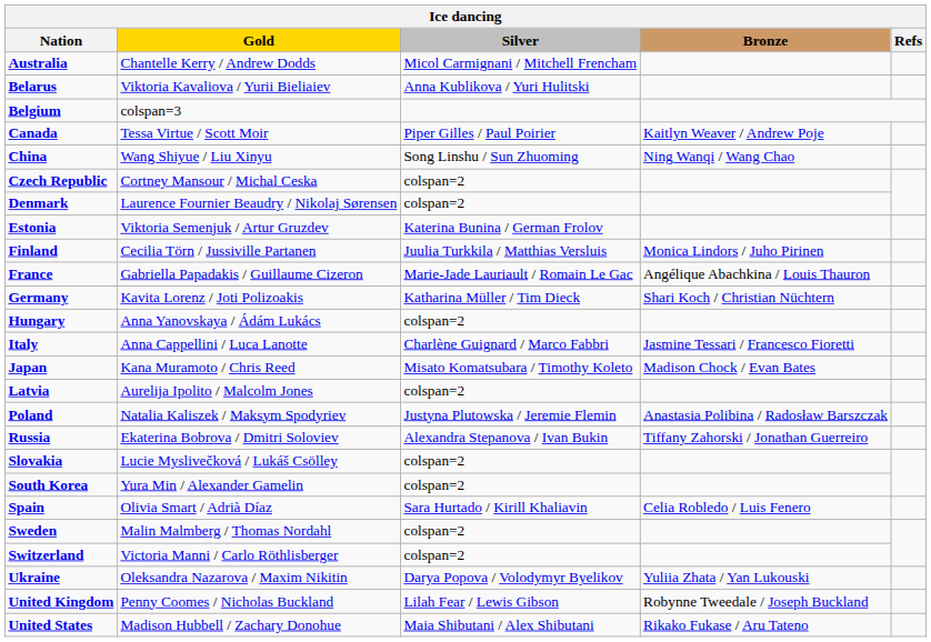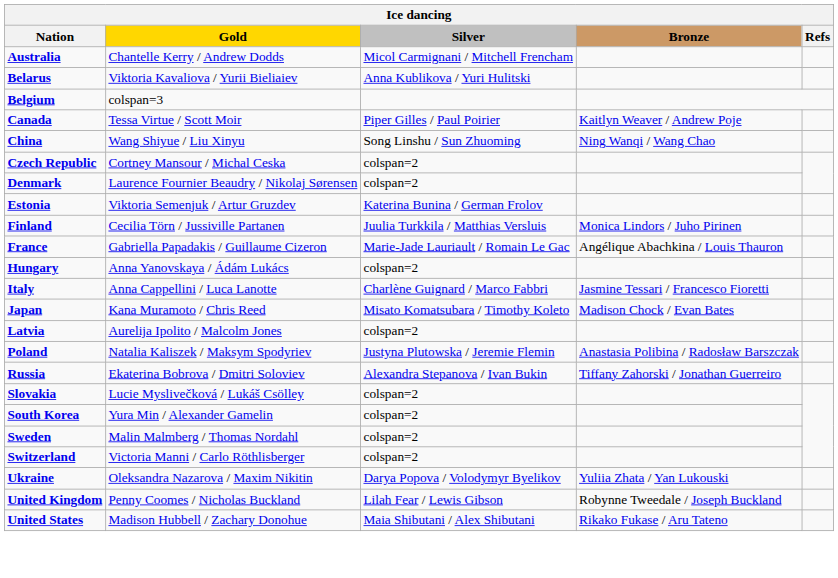- row: Germany | Kavita Lorenz / Joti Polizoakis | Katharina Müller / Tim Dieck | Shari Koch / Christian Nüchtern
- row: Spain | Olivia Smart / Adrià Díaz | Sara Hurtado / Kirill Khaliavin | Celia Robledo / Luis Fenero
